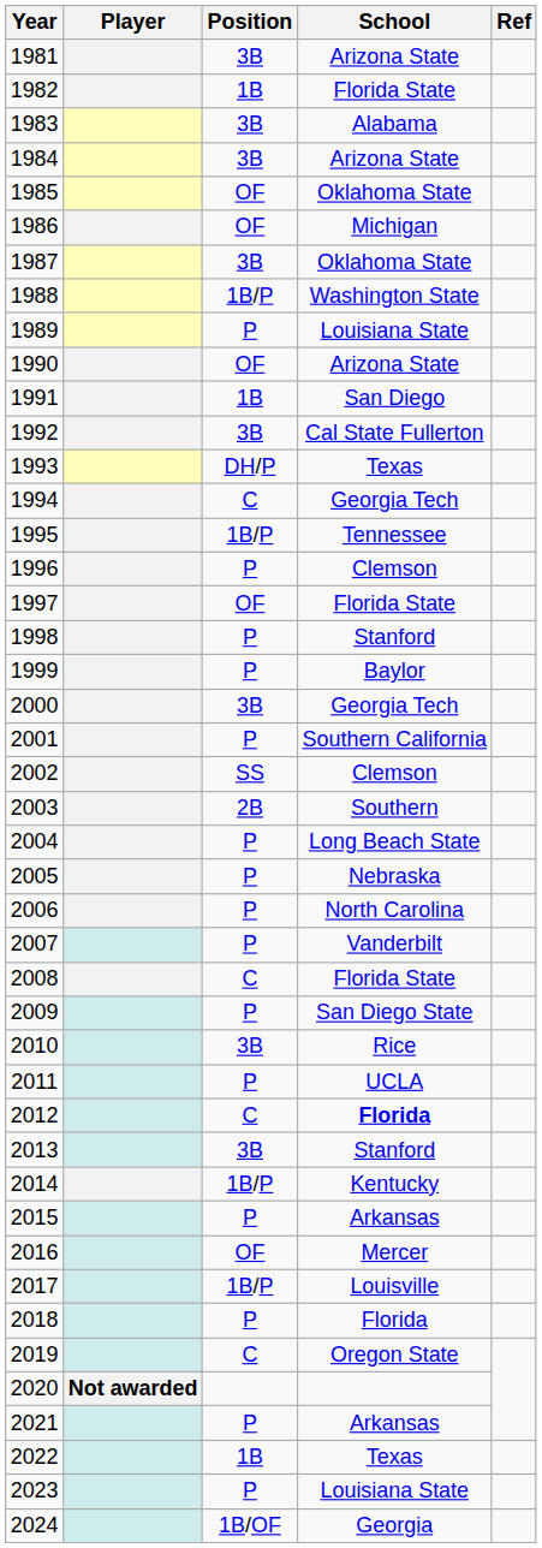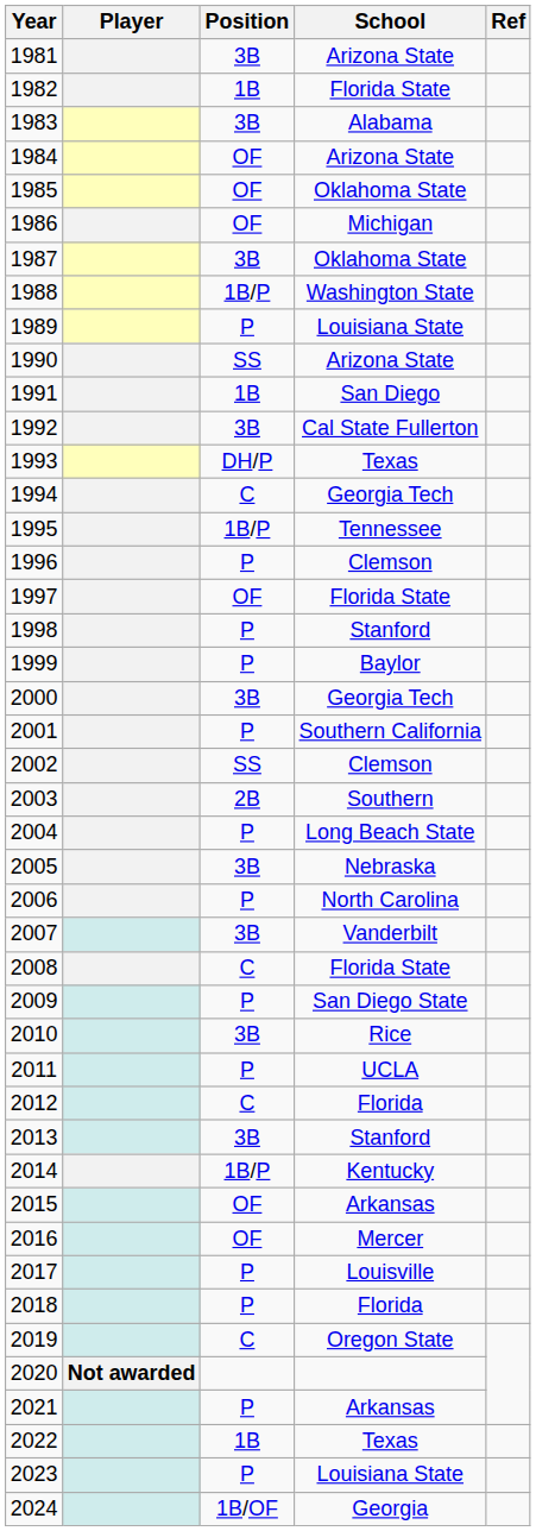1984 | Position: 3B -> OF
1990 | Position: OF -> SS
2005 | Position: P -> 3B
2007 | Position: P -> 3B
2012 | School: bold -> normal
2015 | Position: P -> OF
2017 | Position: 1B/P -> P
